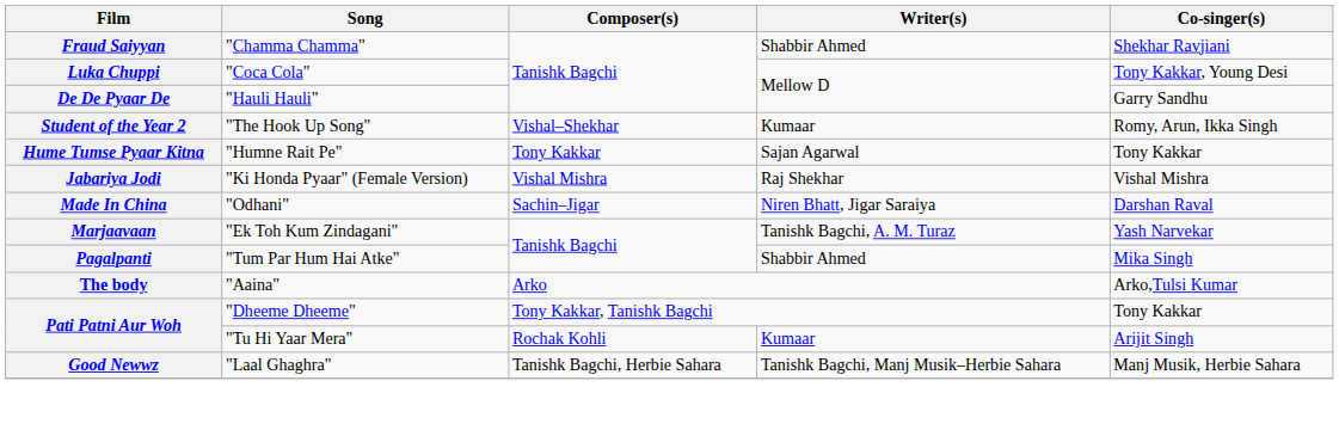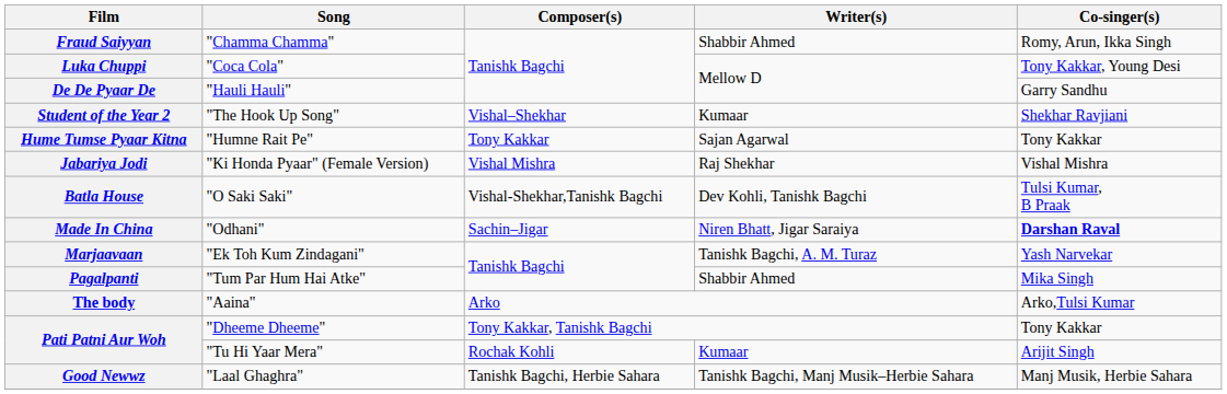Fraud Saiyyan | Co-singer(s): Shekhar Ravjiani -> Romy, Arun, Ikka Singh
Student of the Year 2 | Co-singer(s): Romy, Arun, Ikka Singh -> Shekhar Ravjiani
+ row: Batla House | "O Saki Saki" | Vishal-Shekhar,Tanishk Bagchi | Dev Kohli, Tanishk Bagchi | Tulsi Kumar, B Praak
Made In China | Co-singer(s): normal -> bold
